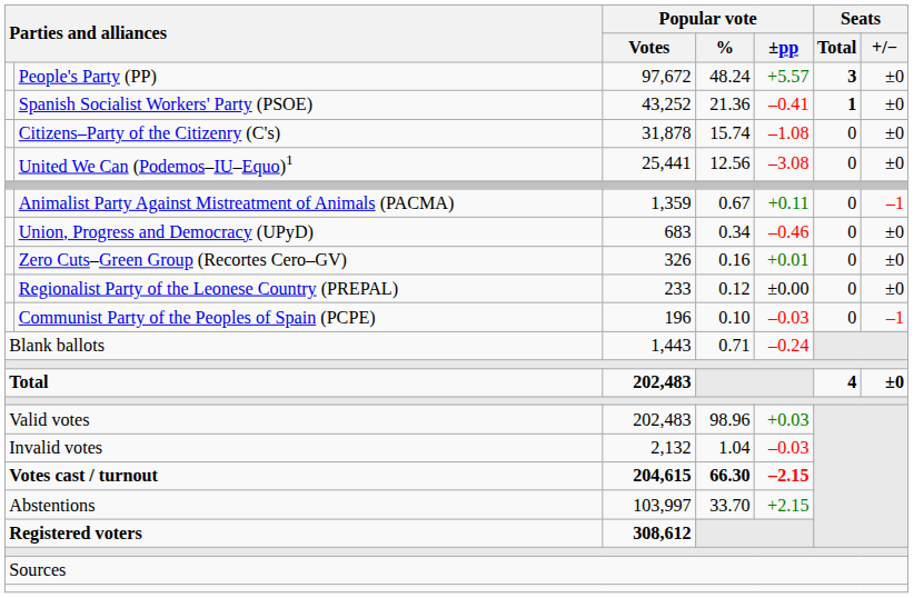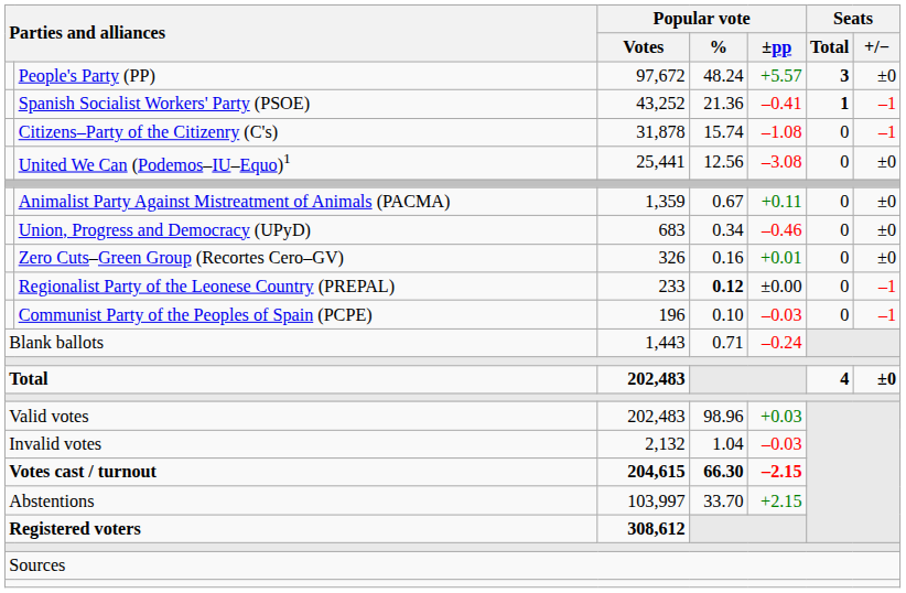Spanish Socialist Workers' Party (PSOE) | Seats / +/−: ±0 -> –1
Citizens–Party of the Citizenry (C's) | Seats / +/−: ±0 -> –1
Animalist Party Against Mistreatment of Animals (PACMA) | Seats / +/−: –1 -> ±0
Regionalist Party of the Leonese Country (PREPAL) | Popular vote / %: normal -> bold
Regionalist Party of the Leonese Country (PREPAL) | Seats / +/−: ±0 -> –1
